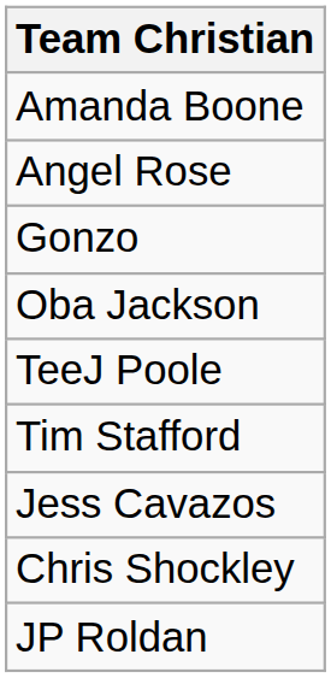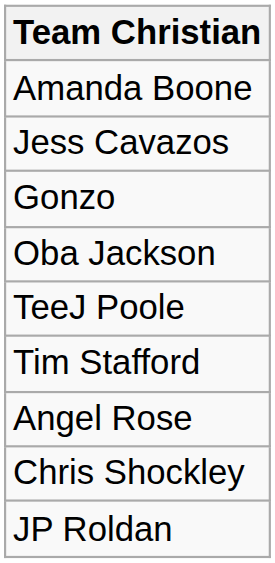row 3 | column 1: Angel Rose -> Jess Cavazos
row 8 | column 1: Jess Cavazos -> Angel Rose
